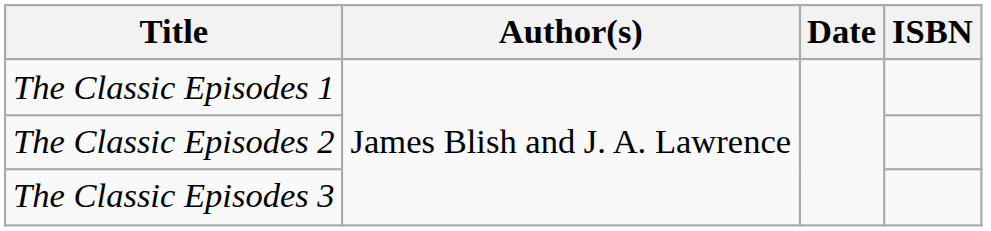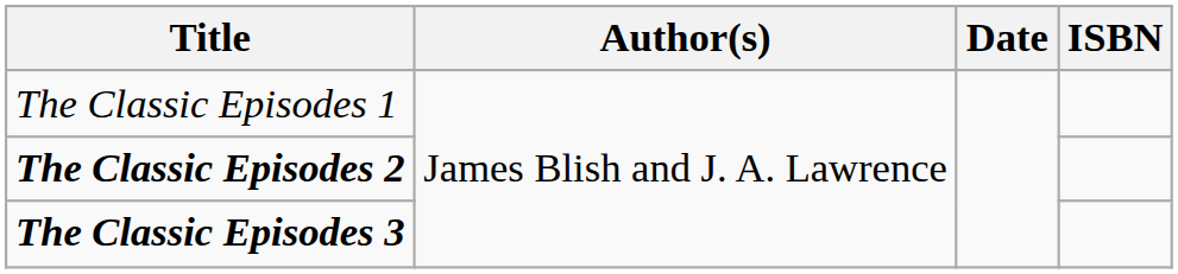The Classic Episodes 2 | Title: normal -> bold
The Classic Episodes 3 | Title: normal -> bold
